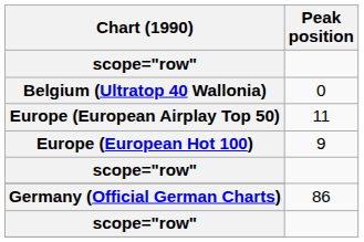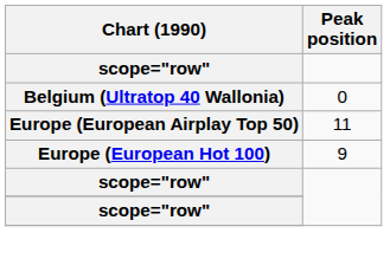- row: Germany (Official German Charts) | 86
